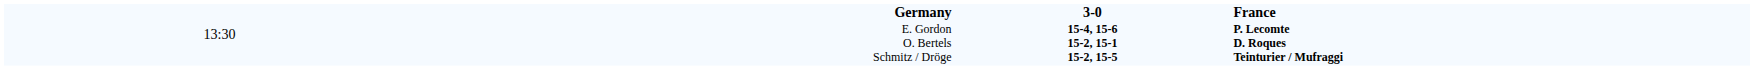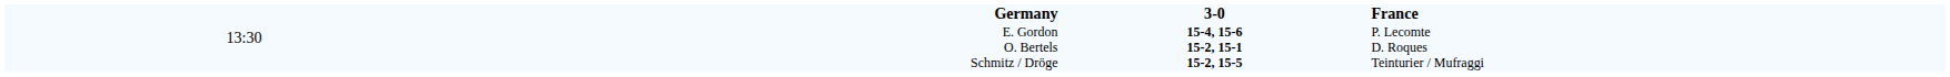E. Gordon O. Bertels Schmitz / Dröge | column 4: bold -> normal
